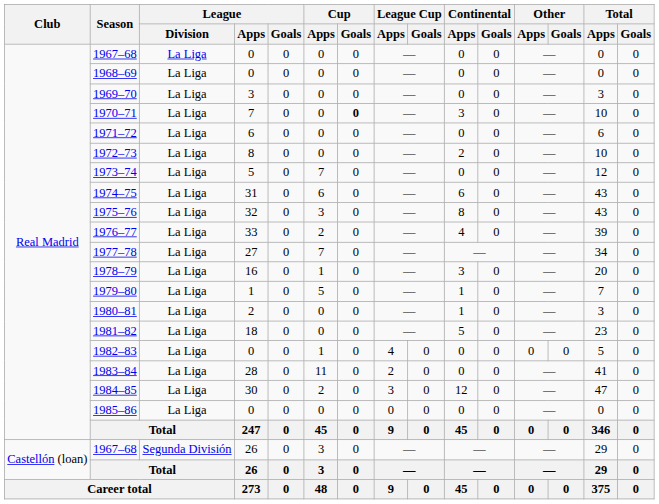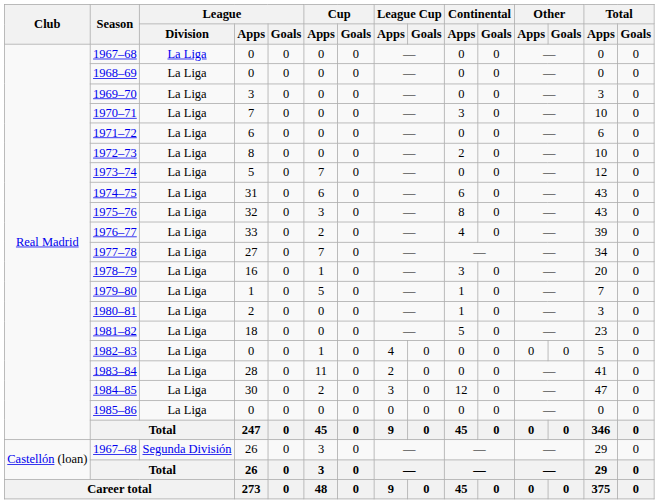1970–71 | Cup / Goals: bold -> normal
